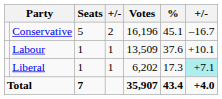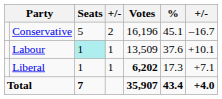Labour | Seats: no background -> paleturquoise background
Liberal | Votes: normal -> bold
Liberal | column 7: paleturquoise background -> no background
